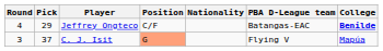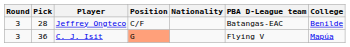Jeffrey Ongteco | Round: 4 -> 3
Jeffrey Ongteco | Pick: 29 -> 28
Jeffrey Ongteco | College: bold -> normal
C. J. Isit | Pick: 37 -> 36
